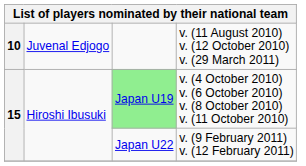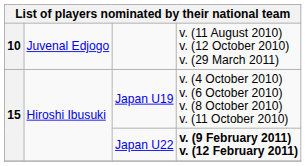Japan U19 | column 3: lightgreen background -> no background
Japan U22 | column 4: normal -> bold
